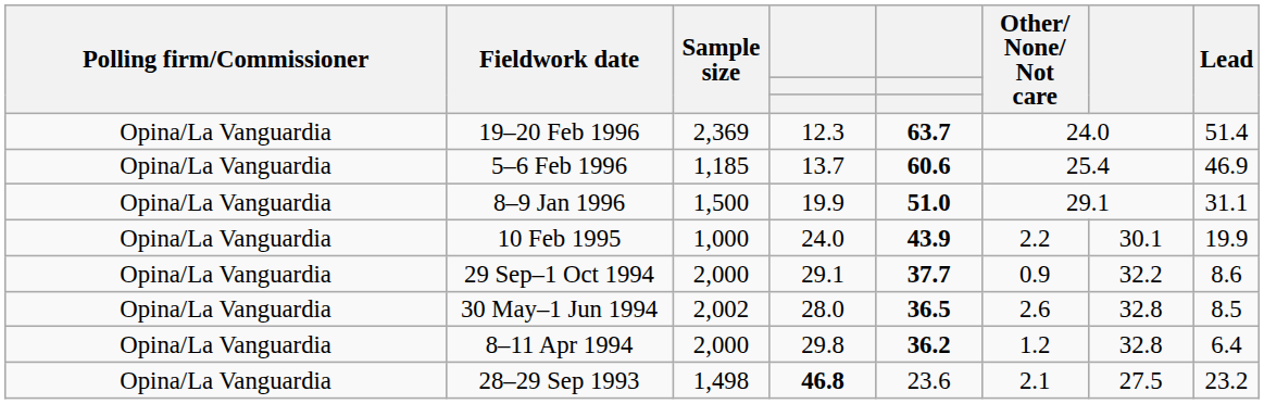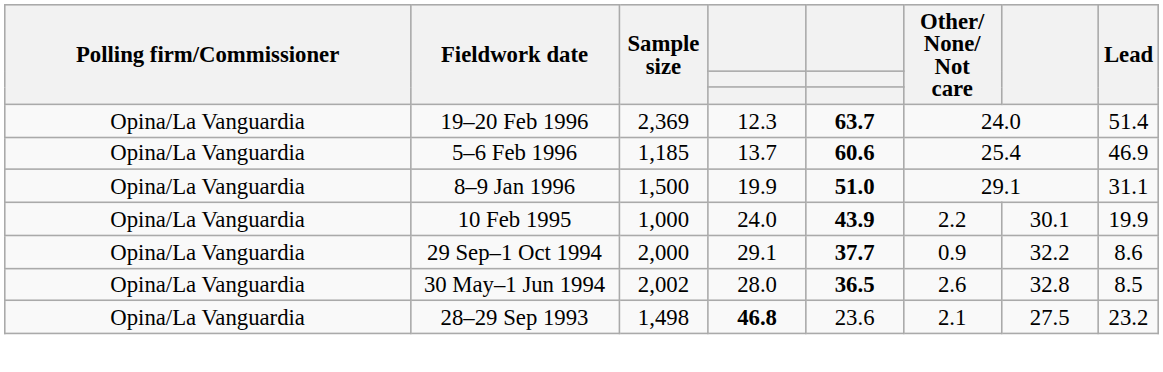- row: Opina/La Vanguardia | 8–11 Apr 1994 | 2,000 | 29.8 | 36.2 | 1.2 | 32.8 | 6.4
